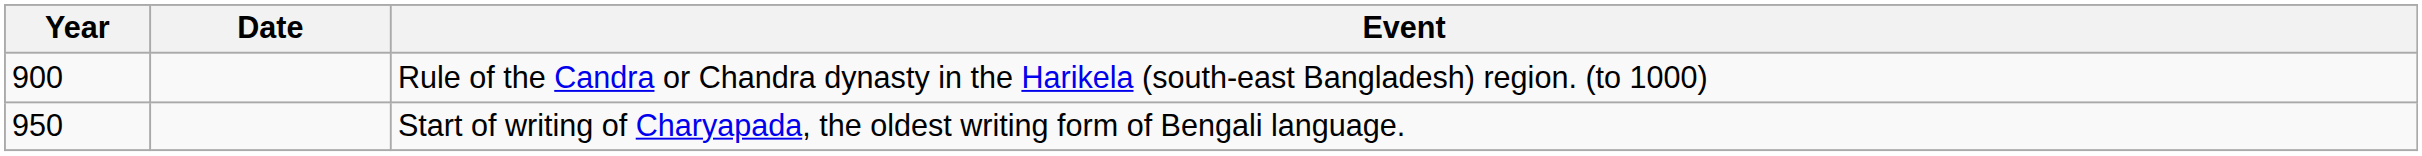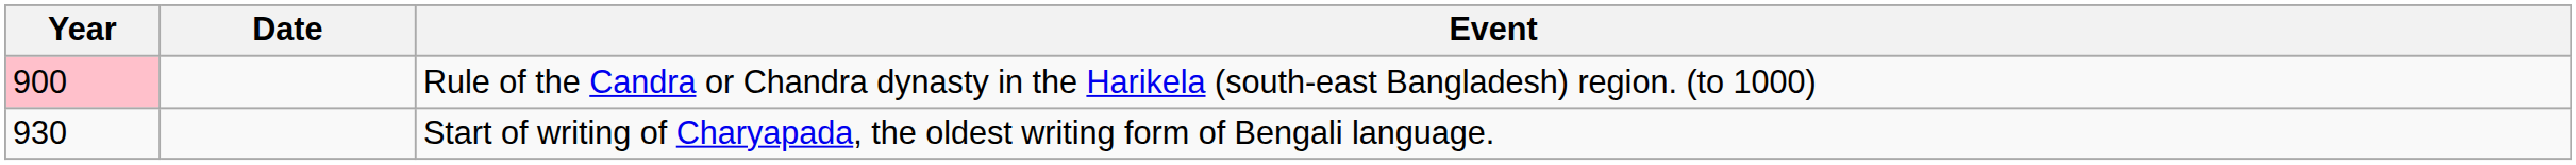row 2 | Year: no background -> pink background
row 3 | Year: 950 -> 930
